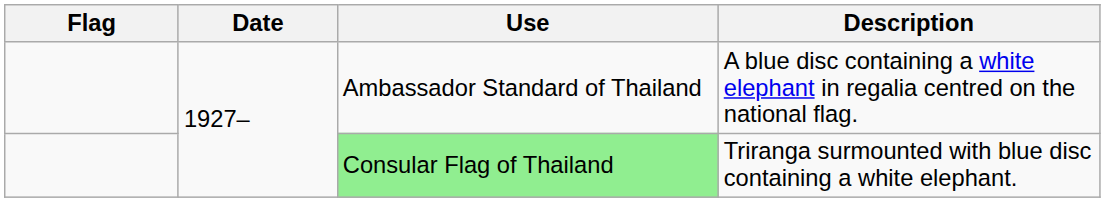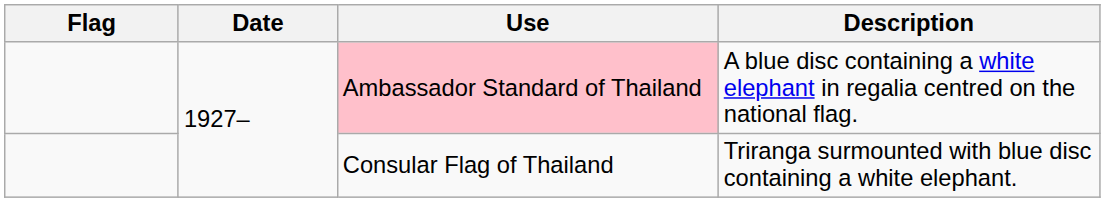Ambassador Standard of Thailand | Use: no background -> pink background
Consular Flag of Thailand | Use: lightgreen background -> no background
